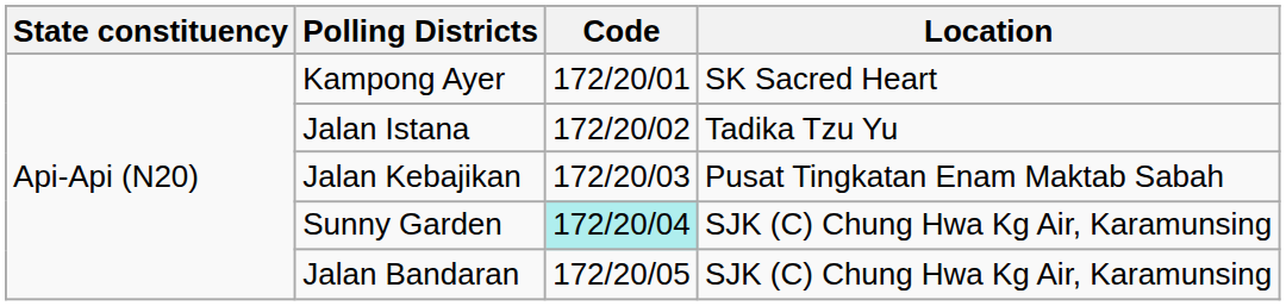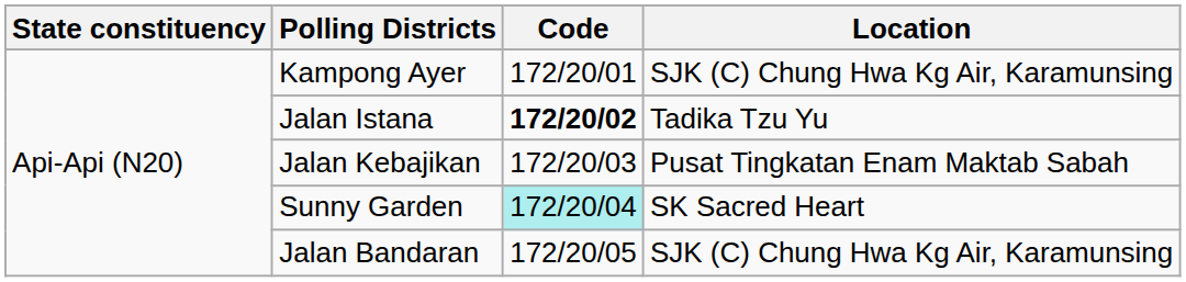Kampong Ayer | Location: SK Sacred Heart -> SJK (C) Chung Hwa Kg Air, Karamunsing
Jalan Istana | Code: normal -> bold
Sunny Garden | Location: SJK (C) Chung Hwa Kg Air, Karamunsing -> SK Sacred Heart
